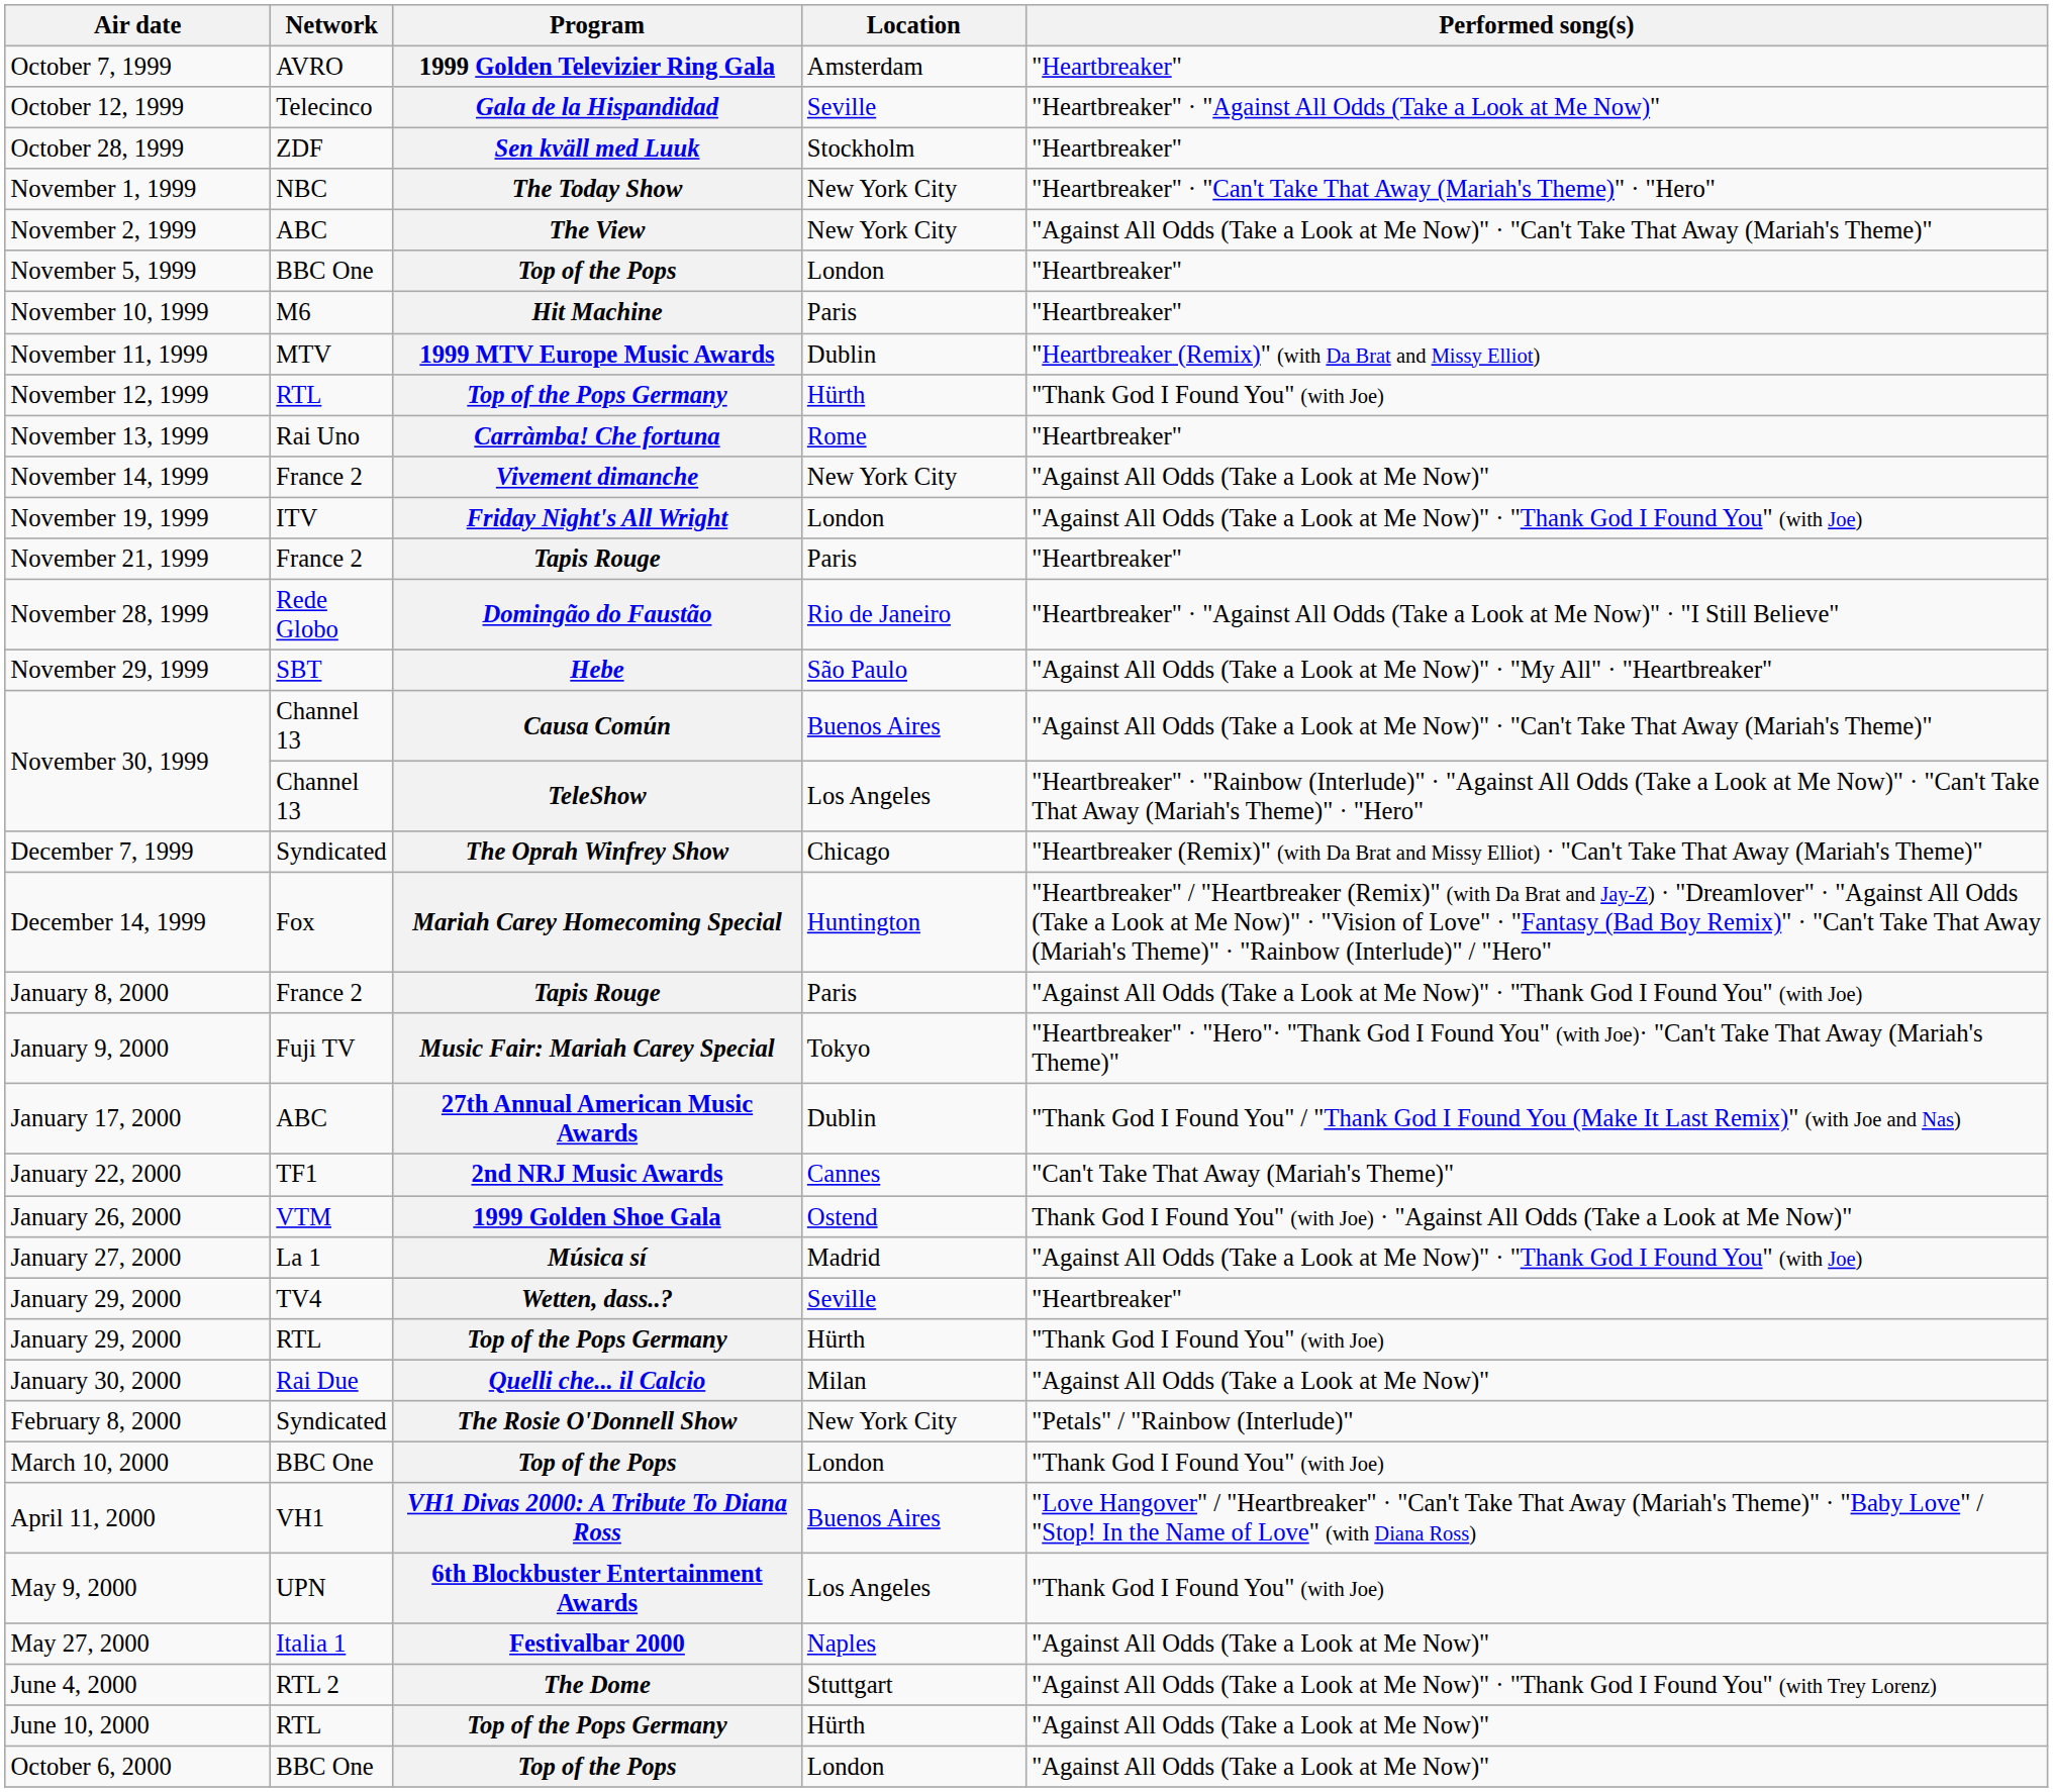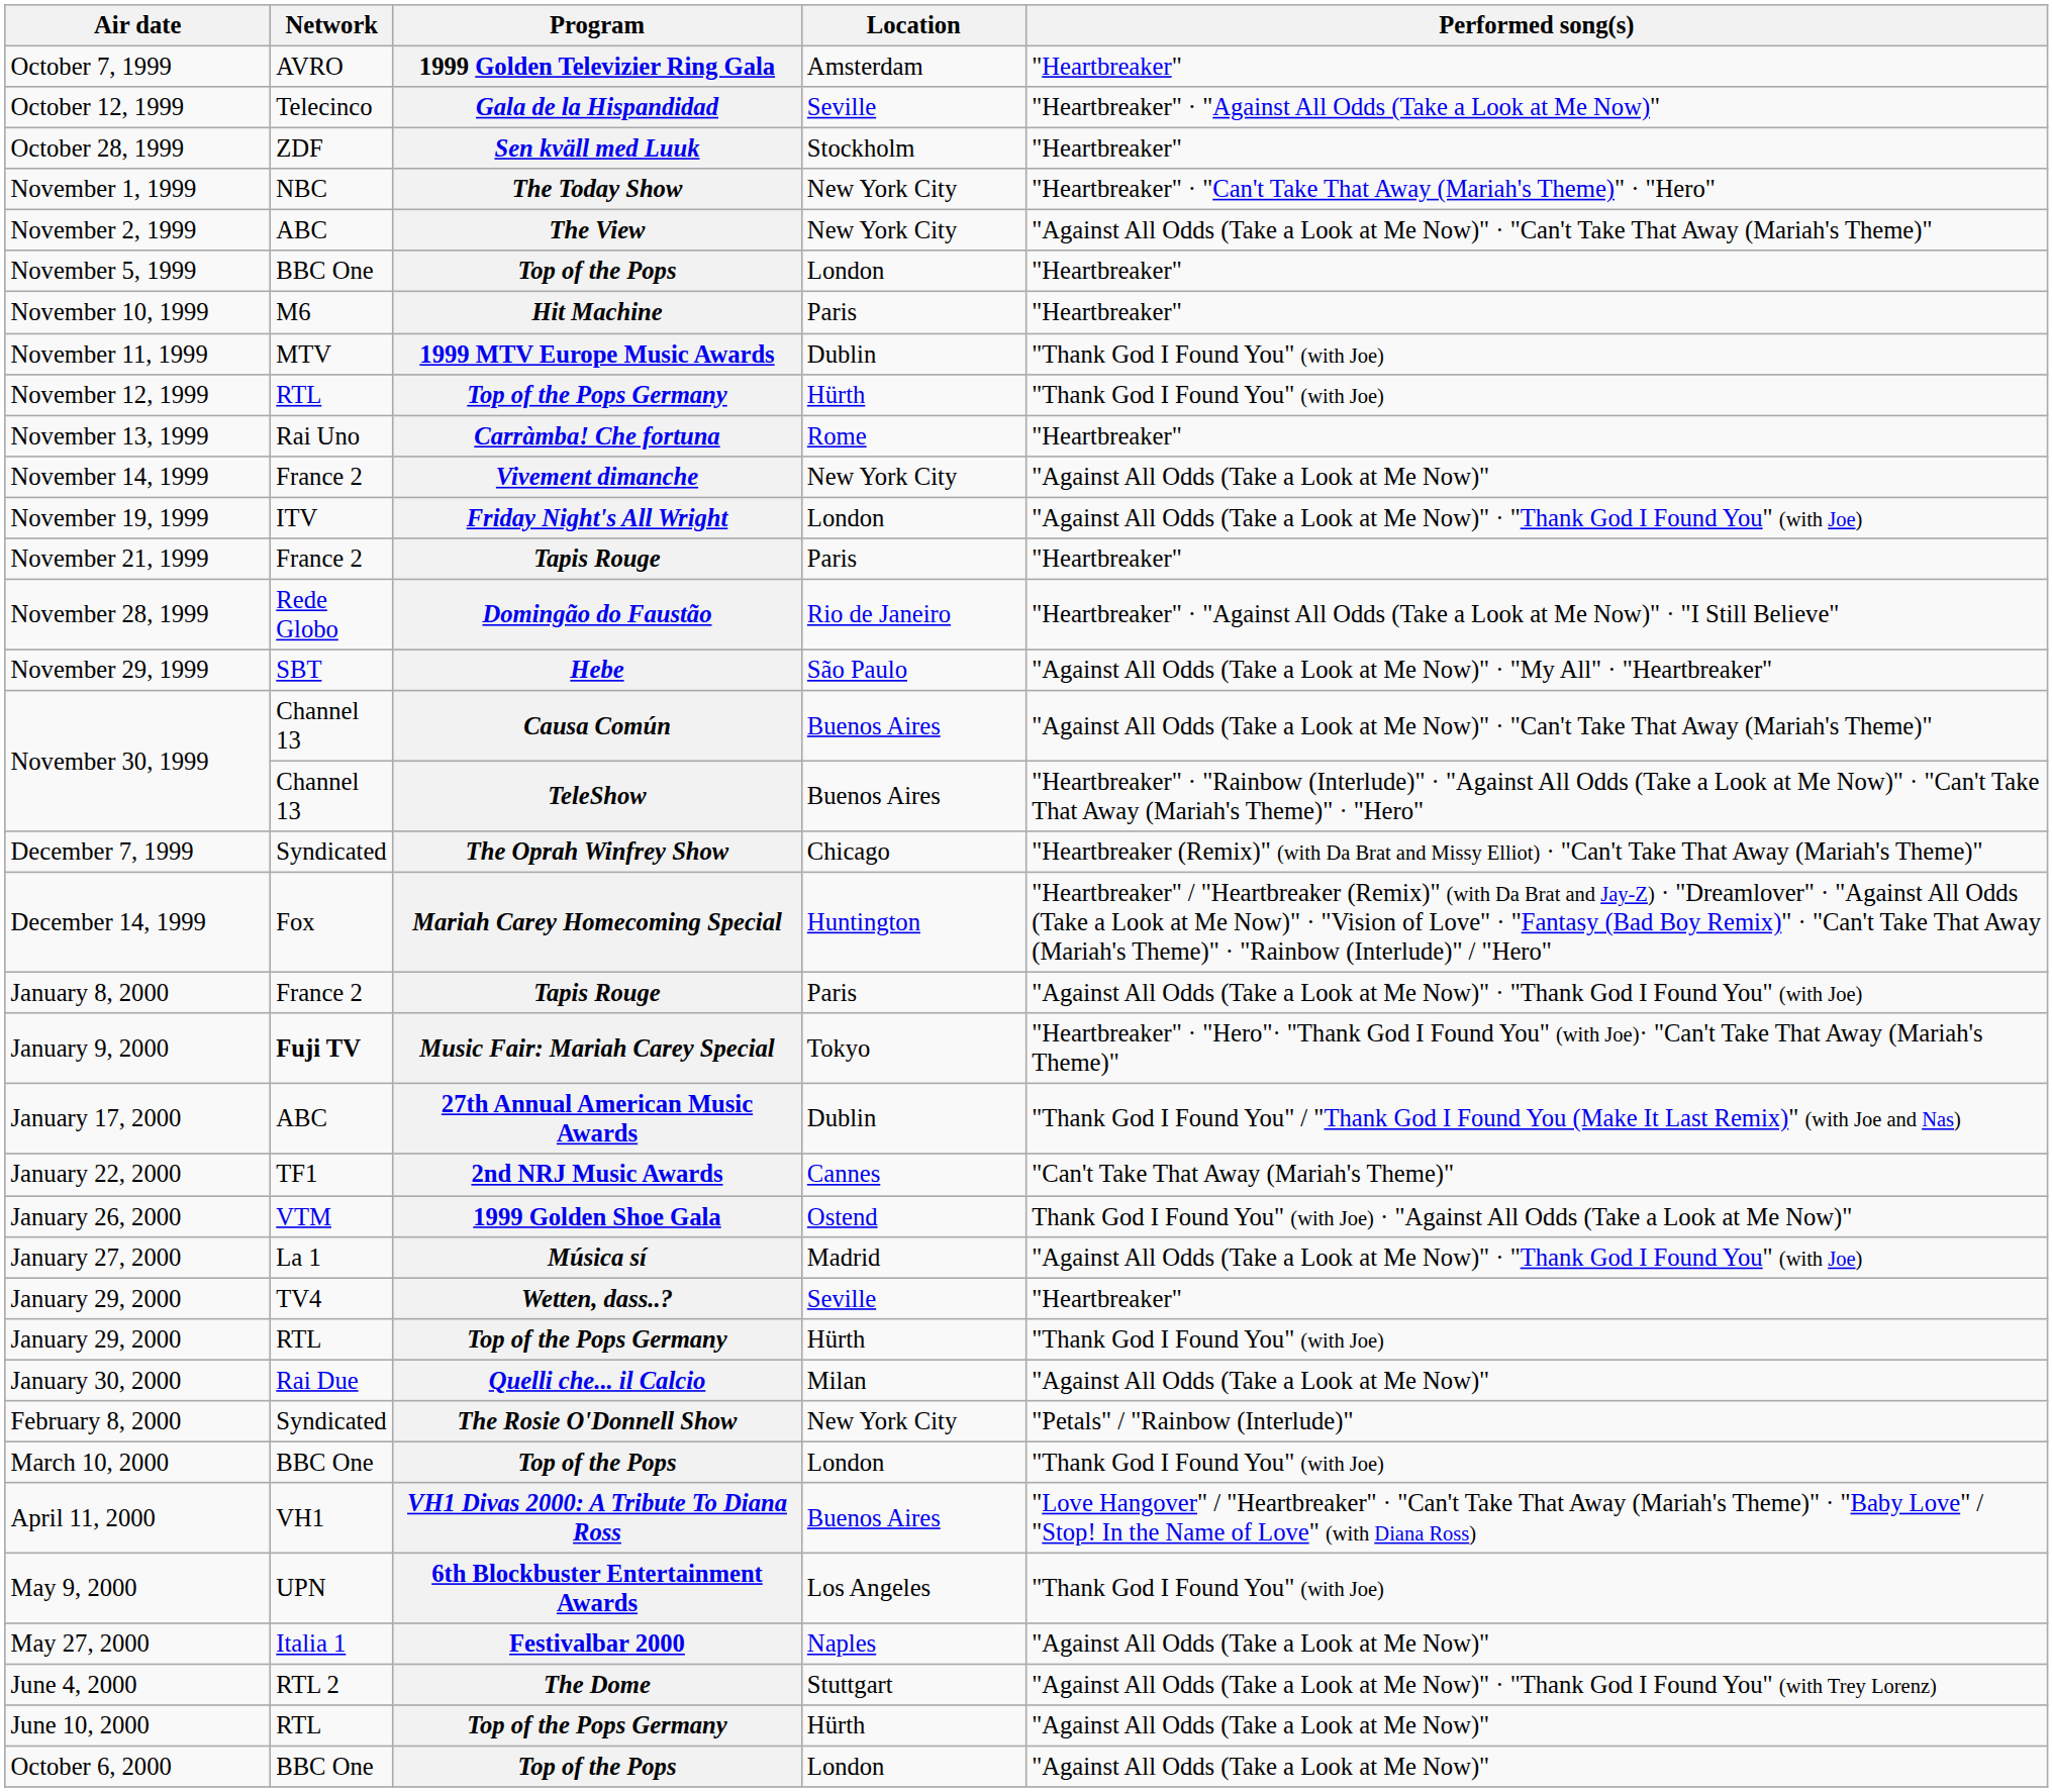November 11, 1999 | Performed song(s): "Heartbreaker (Remix)" (with Da Brat and Missy Elliot) -> "Thank God I Found You" (with Joe)
November 30, 1999 / TeleShow | Location: Los Angeles -> Buenos Aires
January 9, 2000 | Network: normal -> bold
